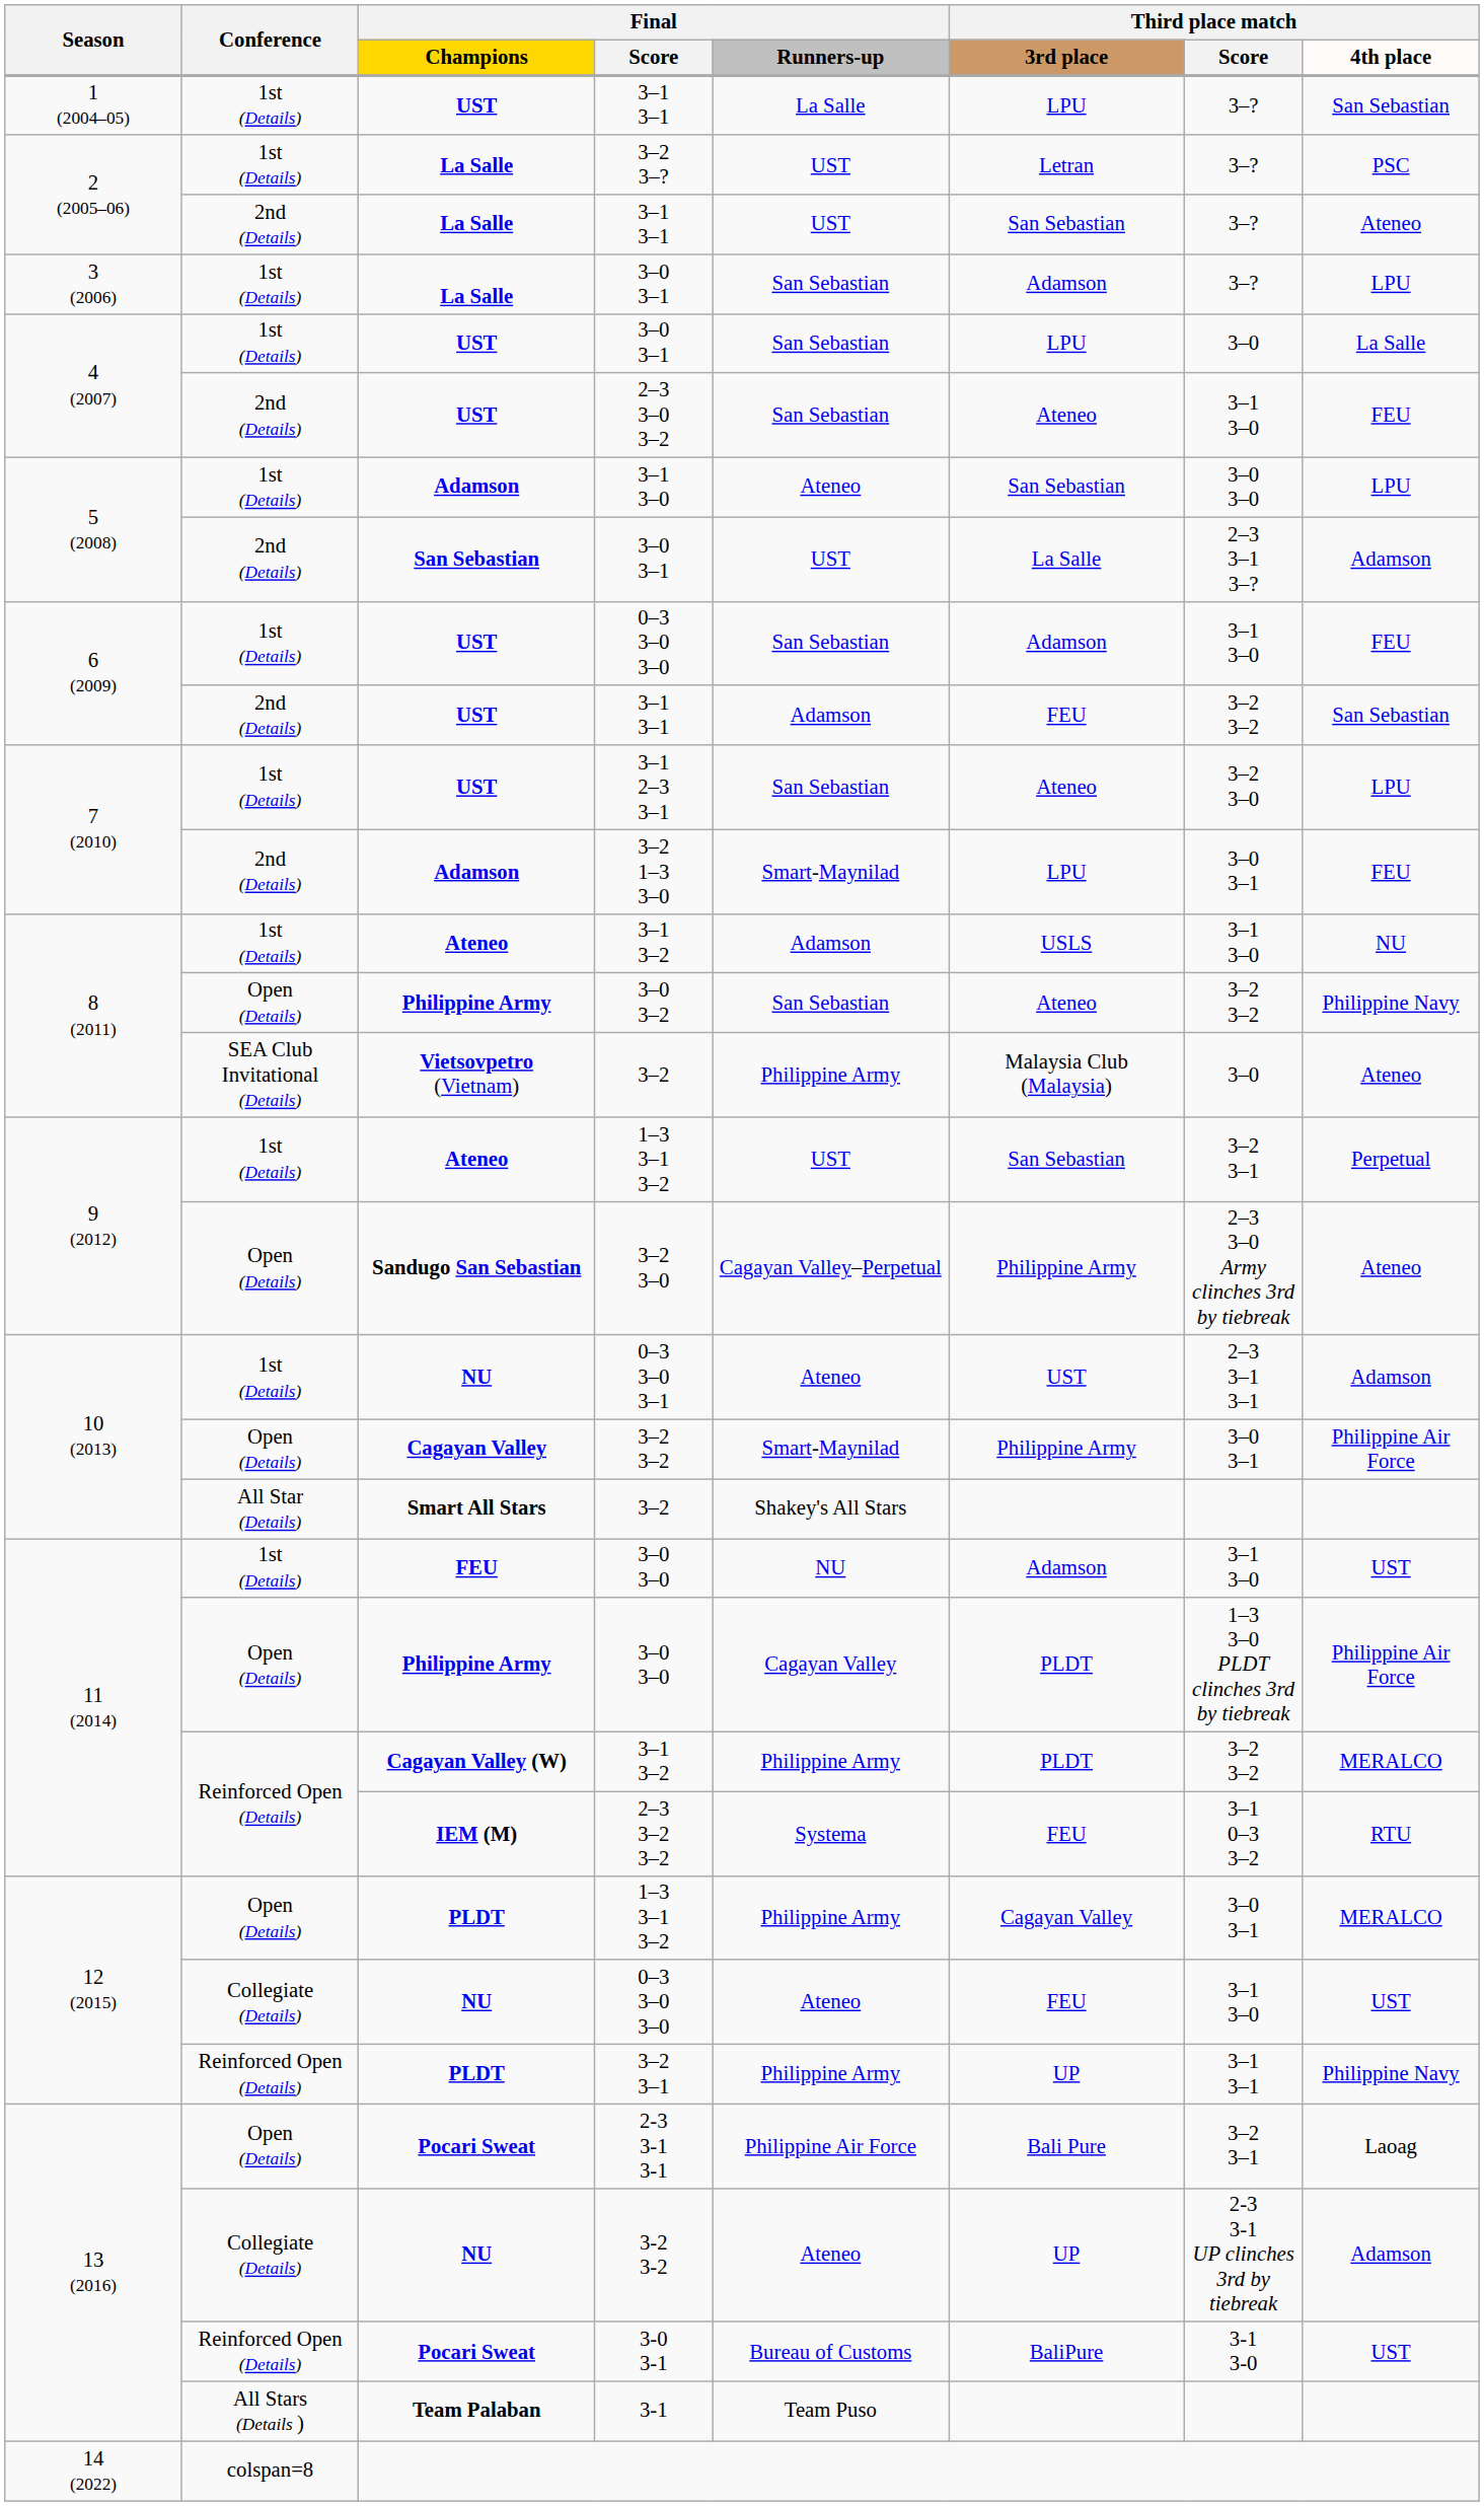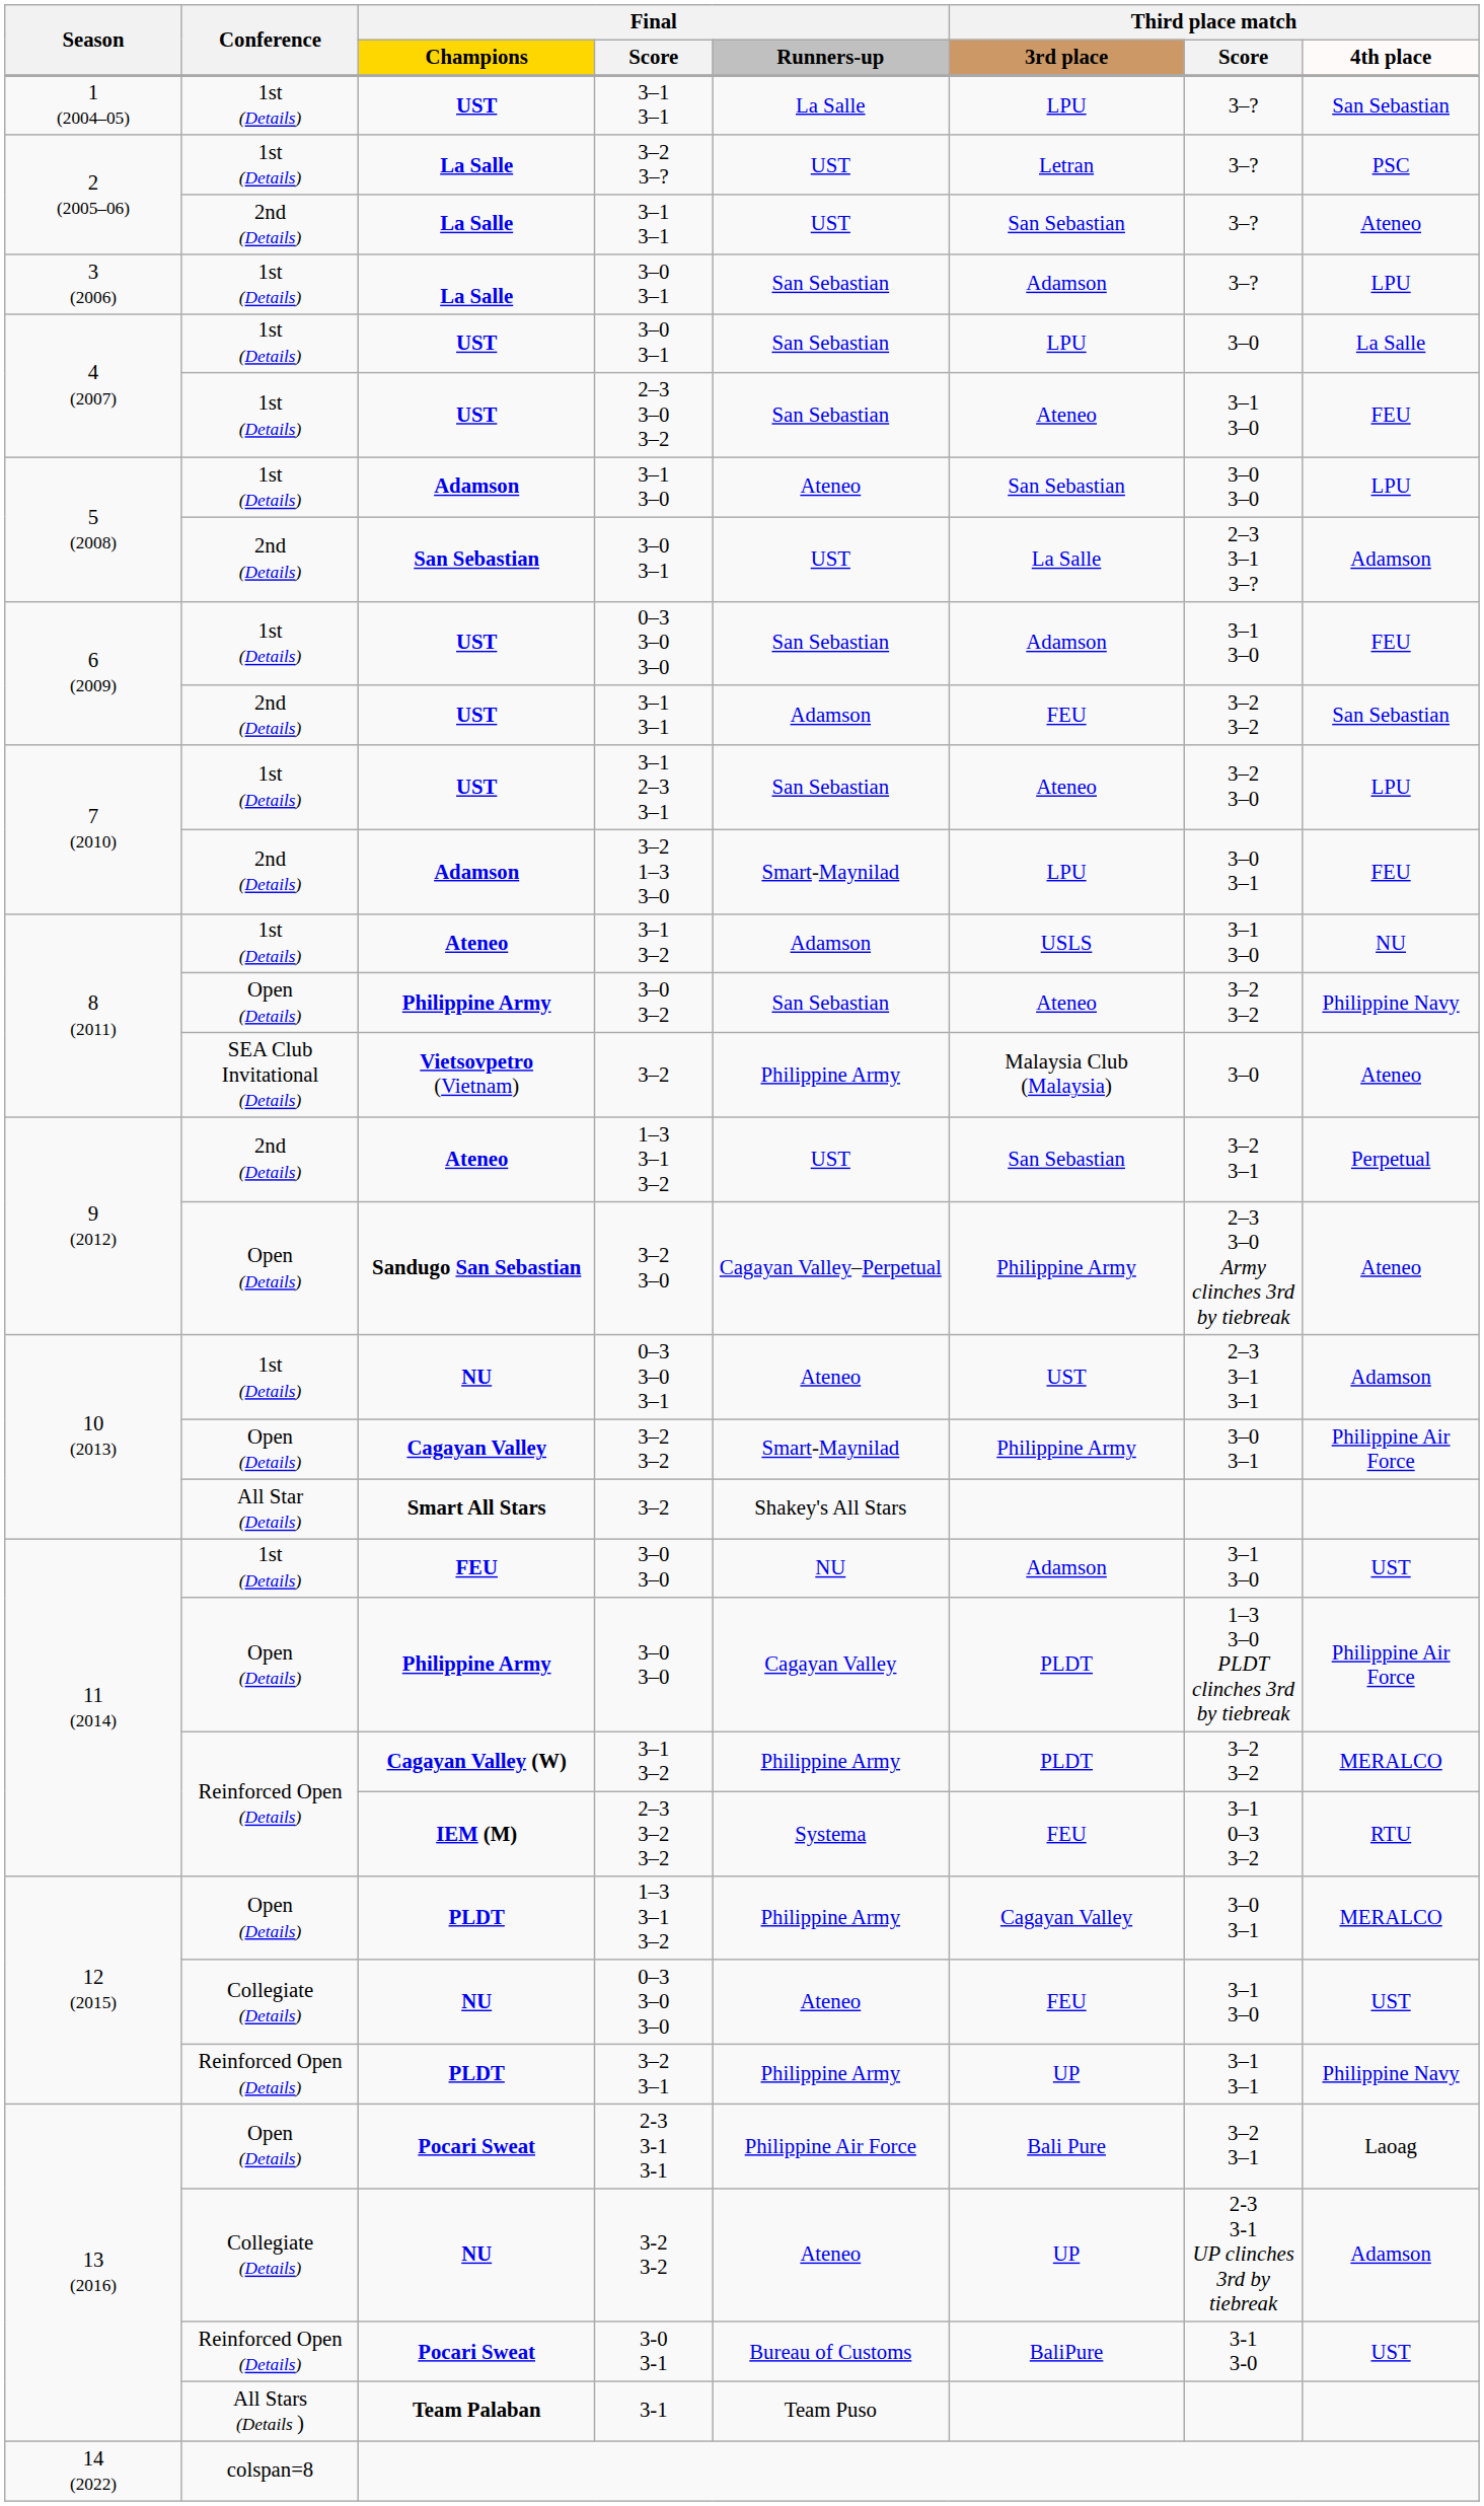2–3 3–0 3–2 | Conference: 2nd (Details) -> 1st (Details)
Ateneo / 1–3 3–1 3–2 | Conference: 1st (Details) -> 2nd (Details)
